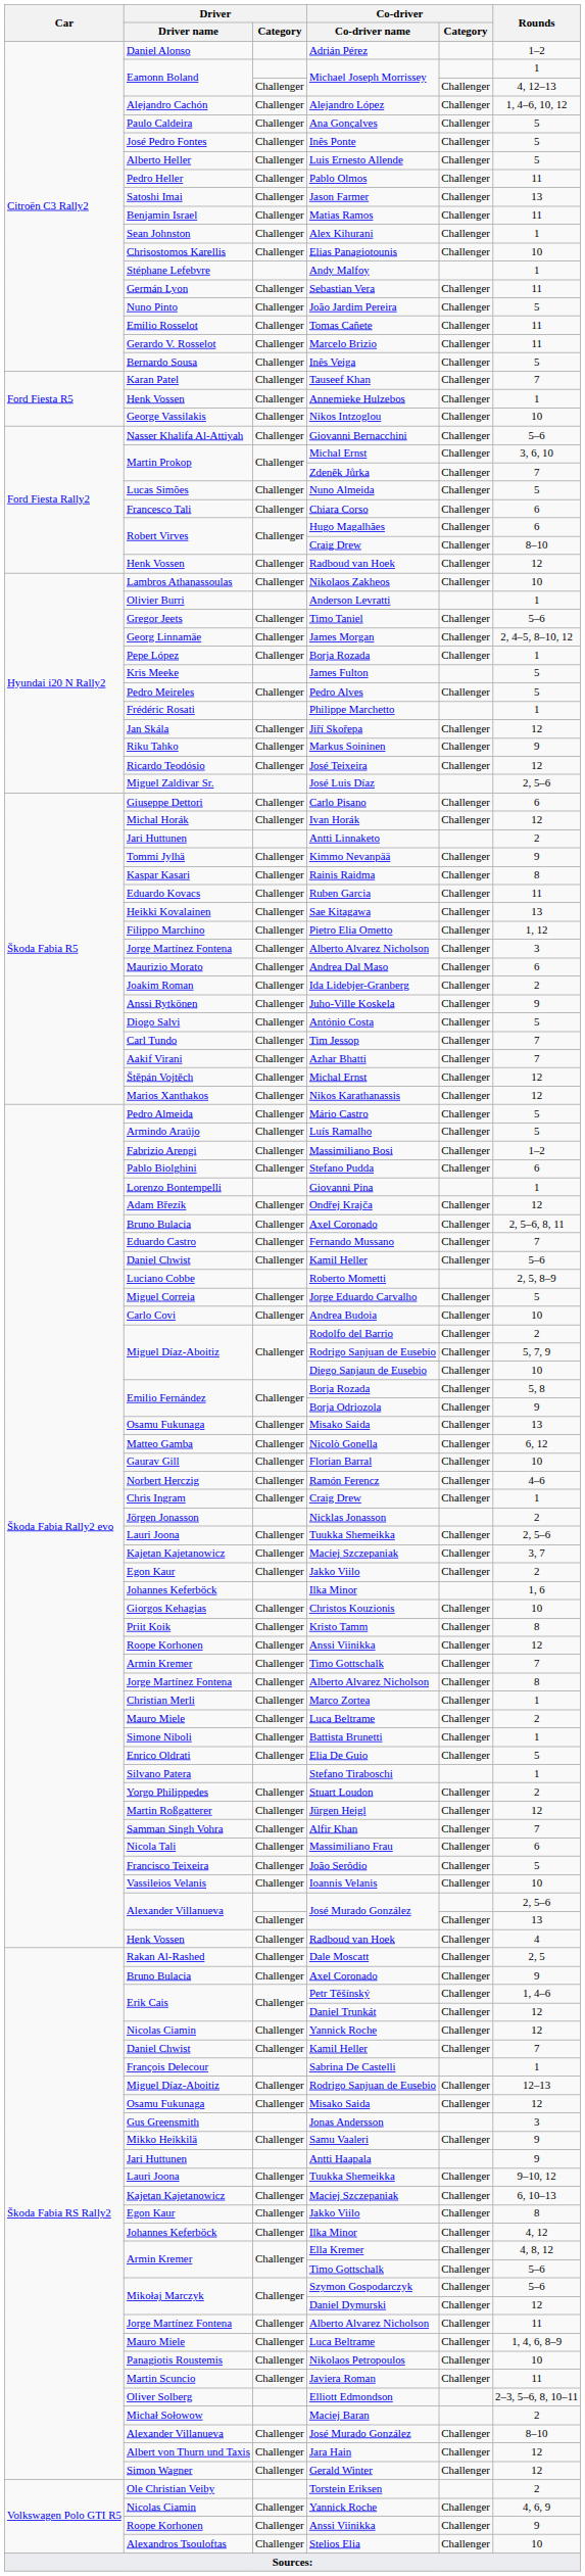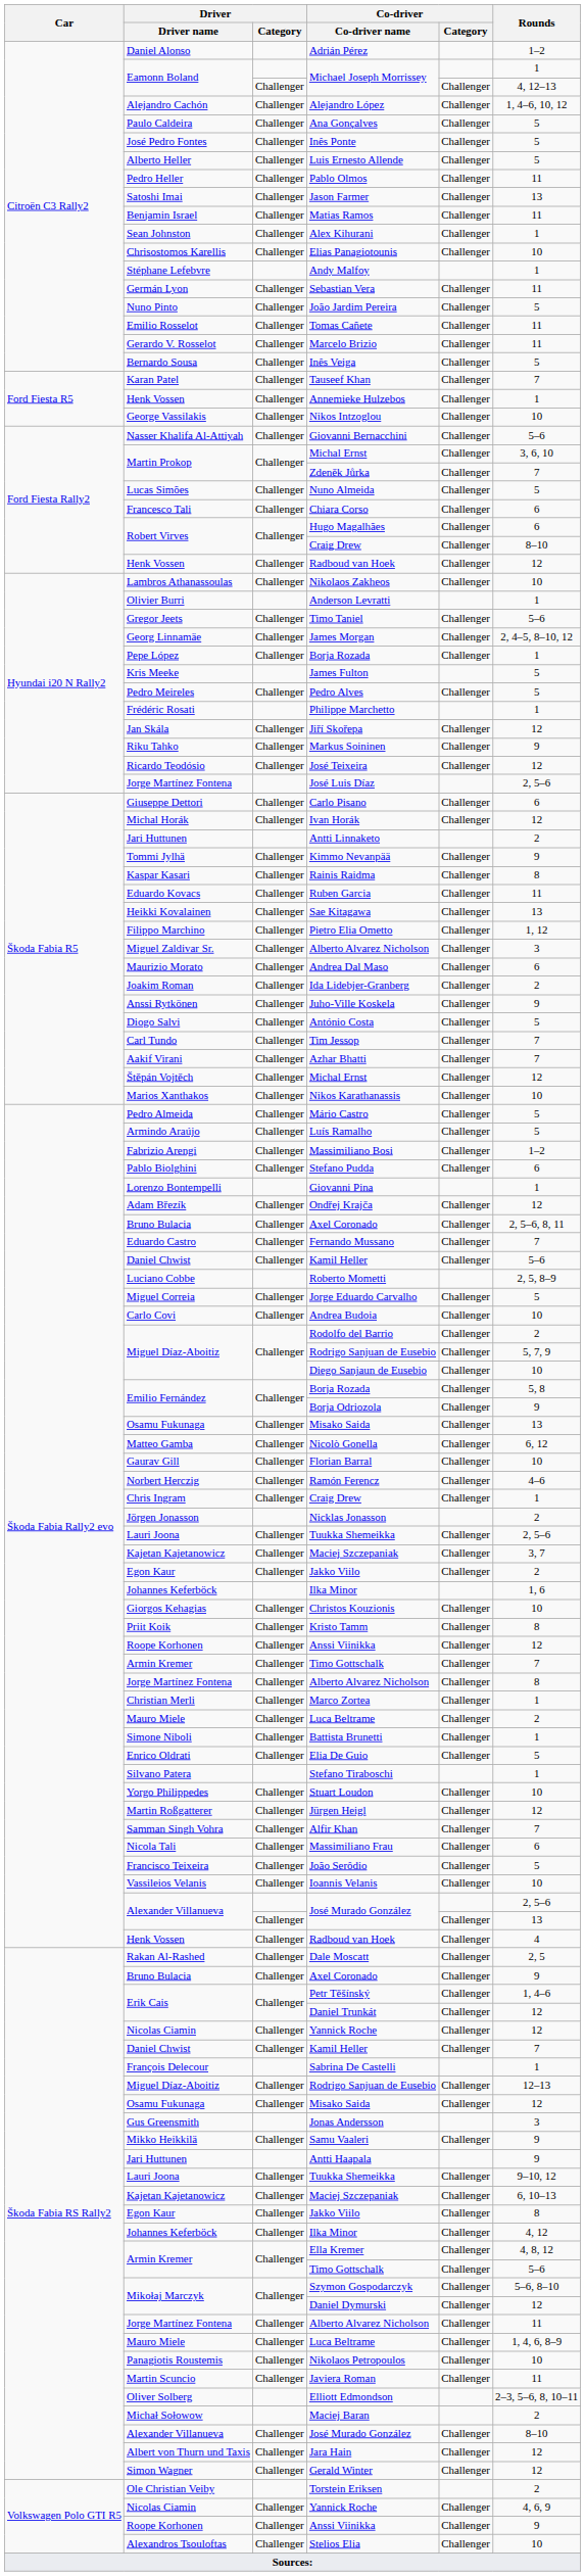José Luis Díaz | Driver / Driver name: Miguel Zaldivar Sr. -> Jorge Martínez Fontena
Škoda Fabia R5 / Alberto Alvarez Nicholson | Driver / Driver name: Jorge Martínez Fontena -> Miguel Zaldivar Sr.
Nikos Karathanassis | Rounds: 12 -> 10
Stuart Loudon | Rounds: 2 -> 10
Szymon Gospodarczyk | Rounds: 5–6 -> 5–6, 8–10
